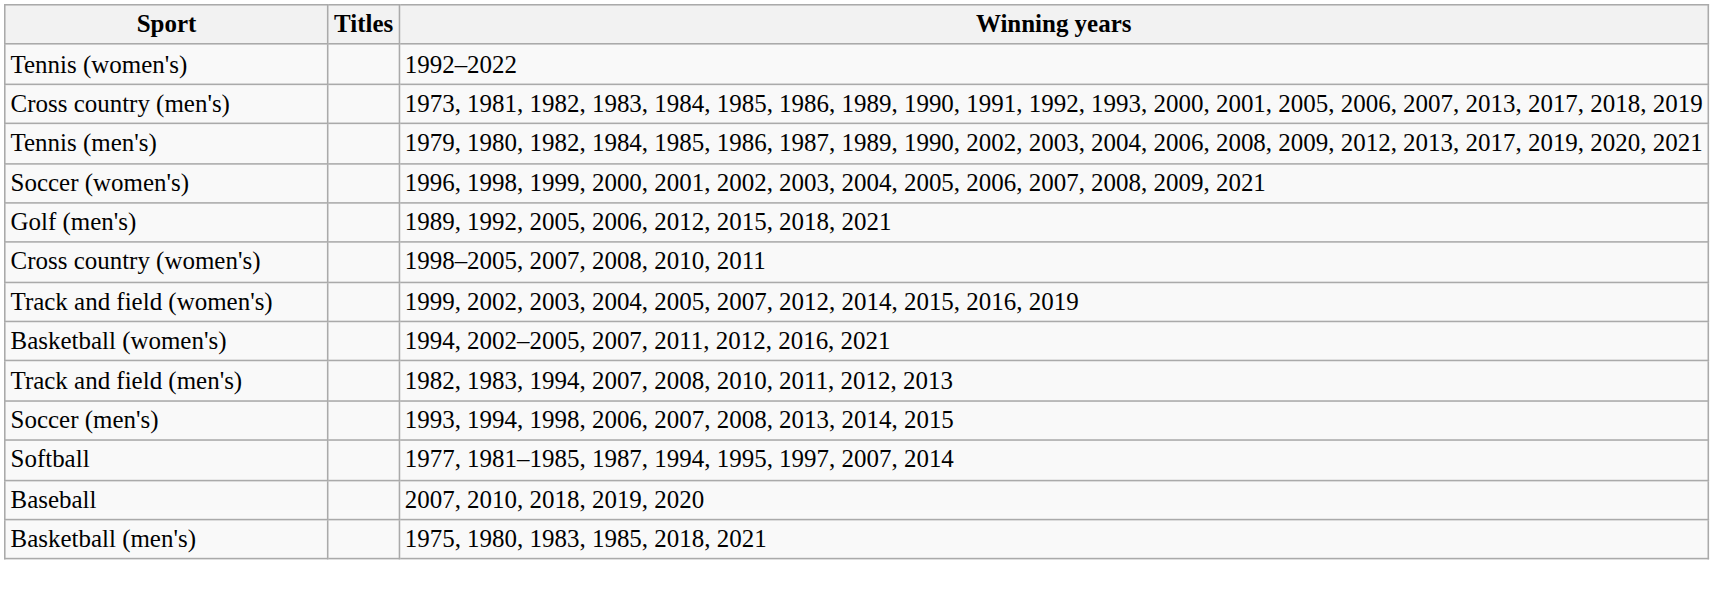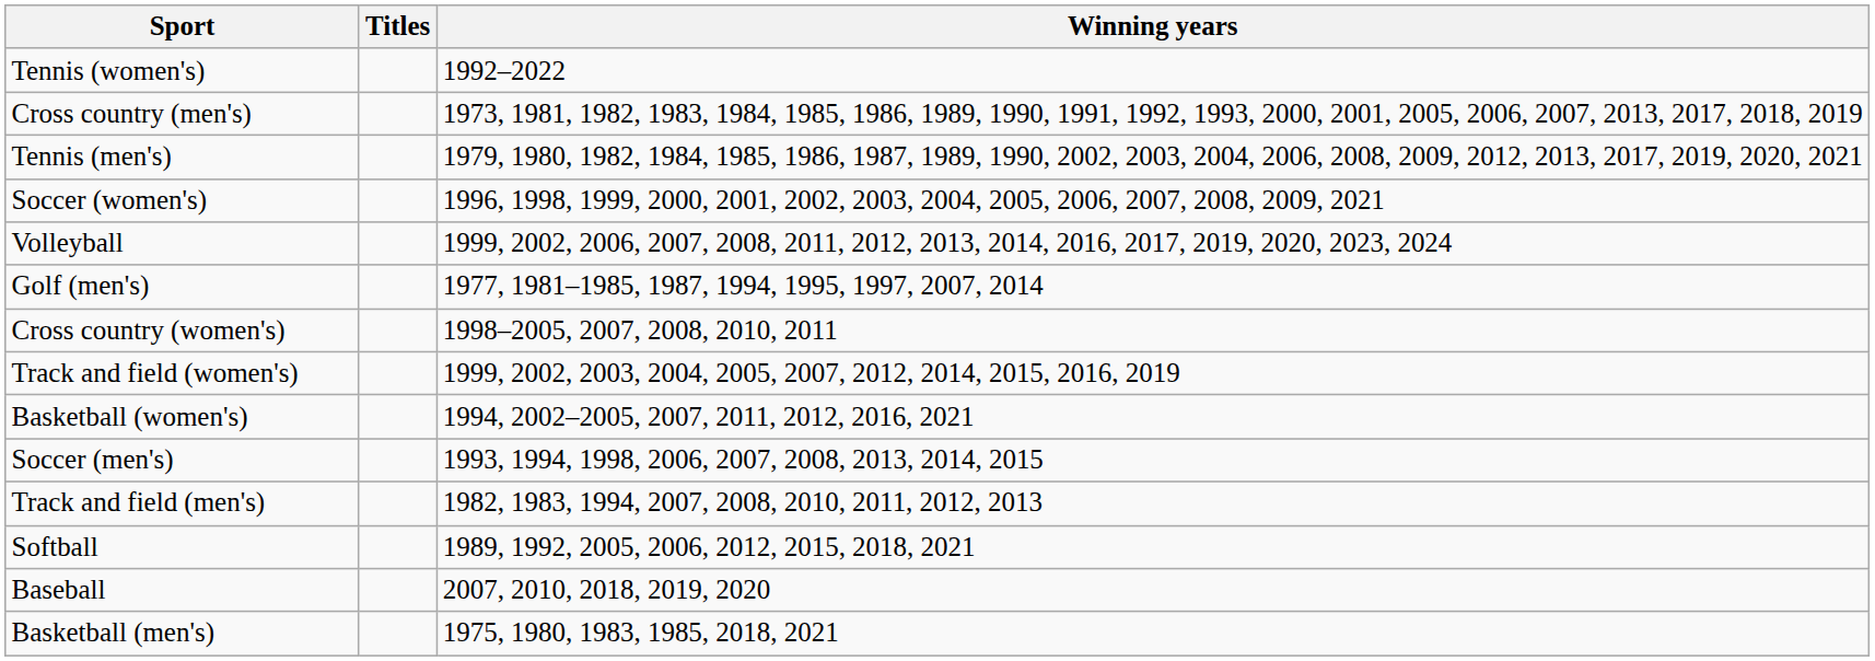+ row: Volleyball | 1999, 2002, 2006, 2007, 2008, 2011, 2012, 2013, 2014, 2016, 2017, 2019, 2020, 2023, 2024
Golf (men's) | Winning years: 1989, 1992, 2005, 2006, 2012, 2015, 2018, 2021 -> 1977, 1981–1985, 1987, 1994, 1995, 1997, 2007, 2014
rows swapped: Soccer (men's) <-> Track and field (men's)
Softball | Winning years: 1977, 1981–1985, 1987, 1994, 1995, 1997, 2007, 2014 -> 1989, 1992, 2005, 2006, 2012, 2015, 2018, 2021
